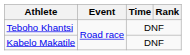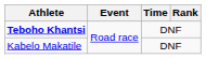Teboho Khantsi | Athlete: normal -> bold
